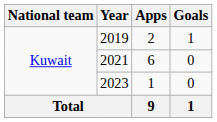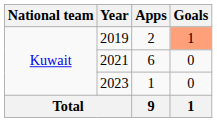2019 | Goals: no background -> lightsalmon background
